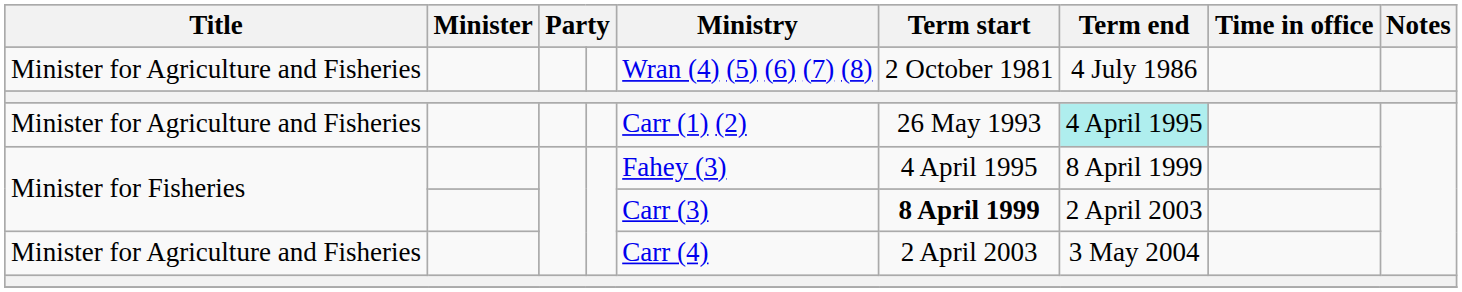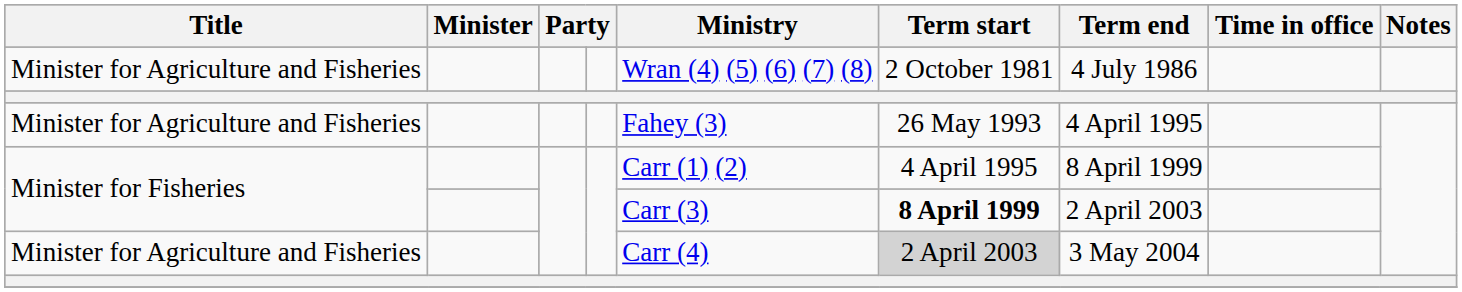row 4 | Ministry: Carr (1) (2) -> Fahey (3)
row 4 | Term end: paleturquoise background -> no background
row 5 | Ministry: Fahey (3) -> Carr (1) (2)
row 7 | Term start: no background -> lightgrey background
